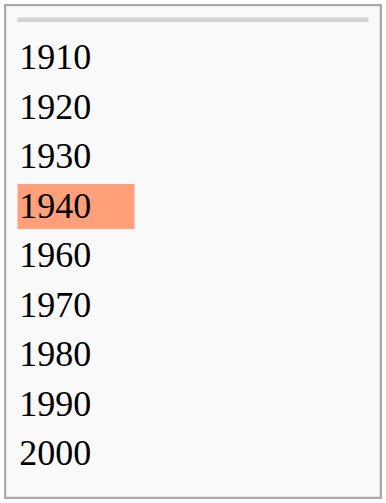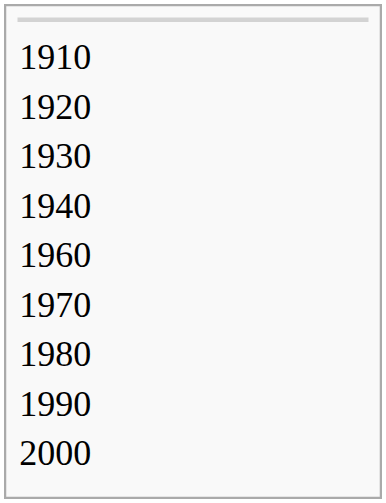row 4 | column 1: lightsalmon background -> no background
